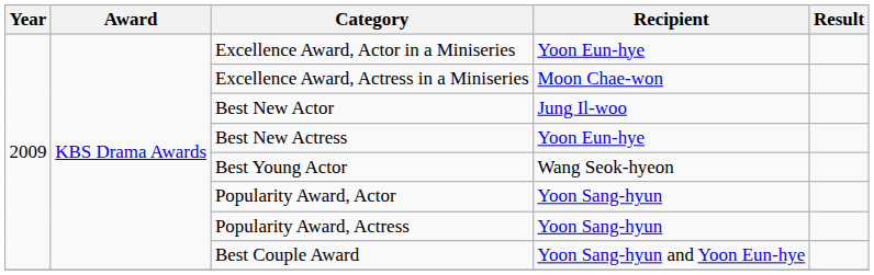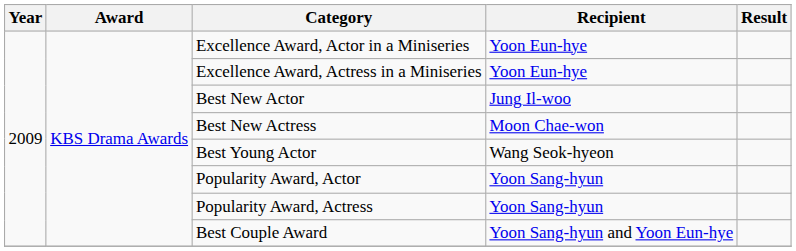Excellence Award, Actress in a Miniseries | Recipient: Moon Chae-won -> Yoon Eun-hye
Best New Actress | Recipient: Yoon Eun-hye -> Moon Chae-won
